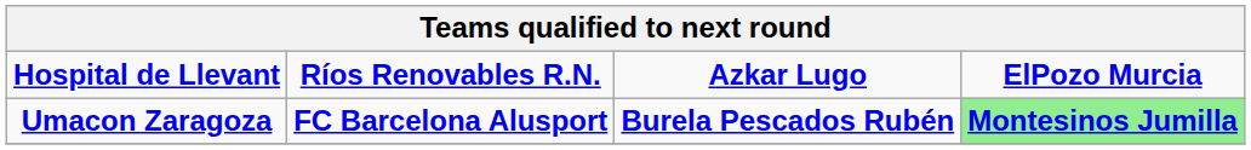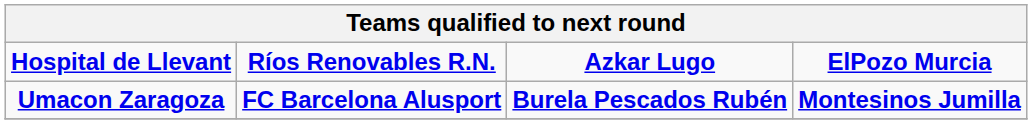Umacon Zaragoza | ElPozo Murcia: lightgreen background -> no background
